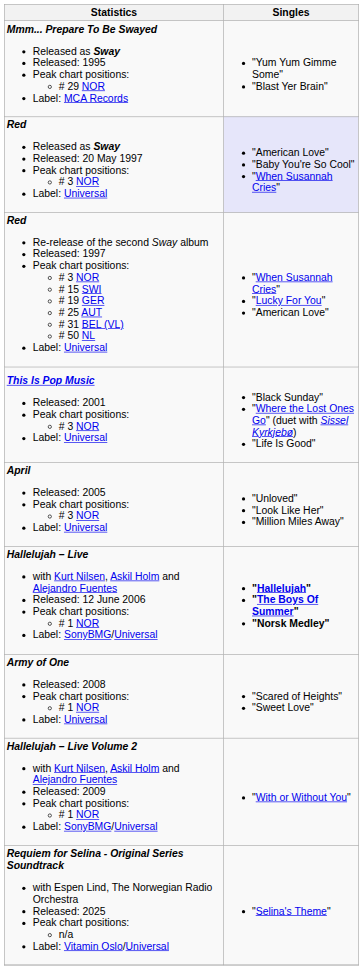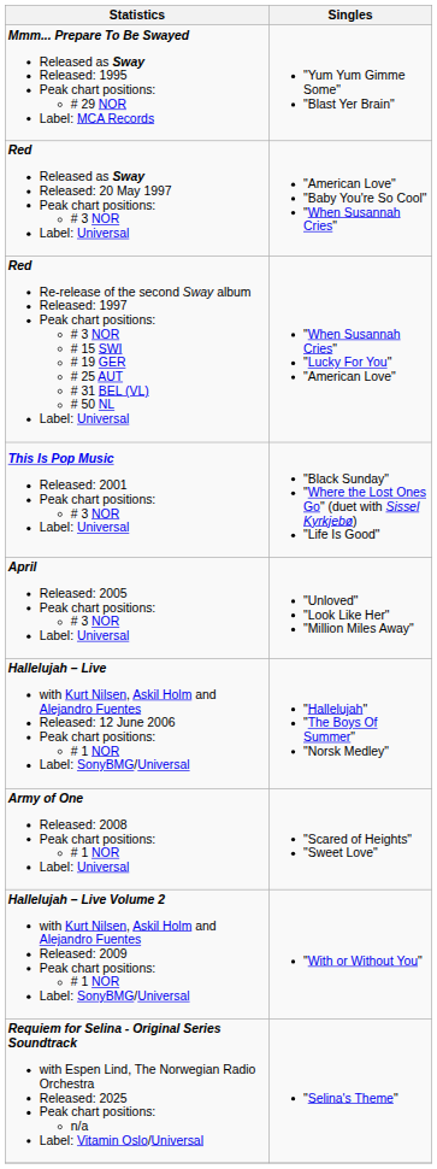row 3 | Singles: lavender background -> no background
row 7 | Singles: bold -> normal
